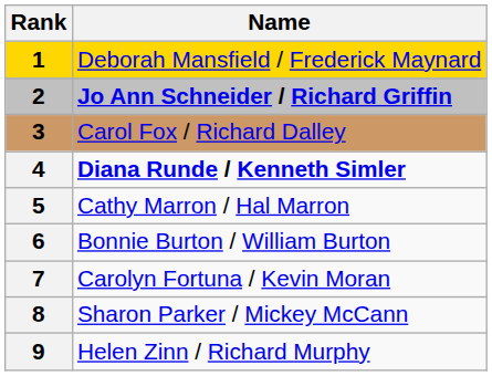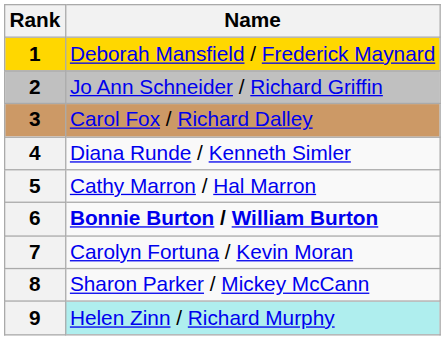Jo Ann Schneider / Richard Griffin | Name: bold -> normal
Diana Runde / Kenneth Simler | Name: bold -> normal
Bonnie Burton / William Burton | Name: normal -> bold
Helen Zinn / Richard Murphy | Name: no background -> paleturquoise background
